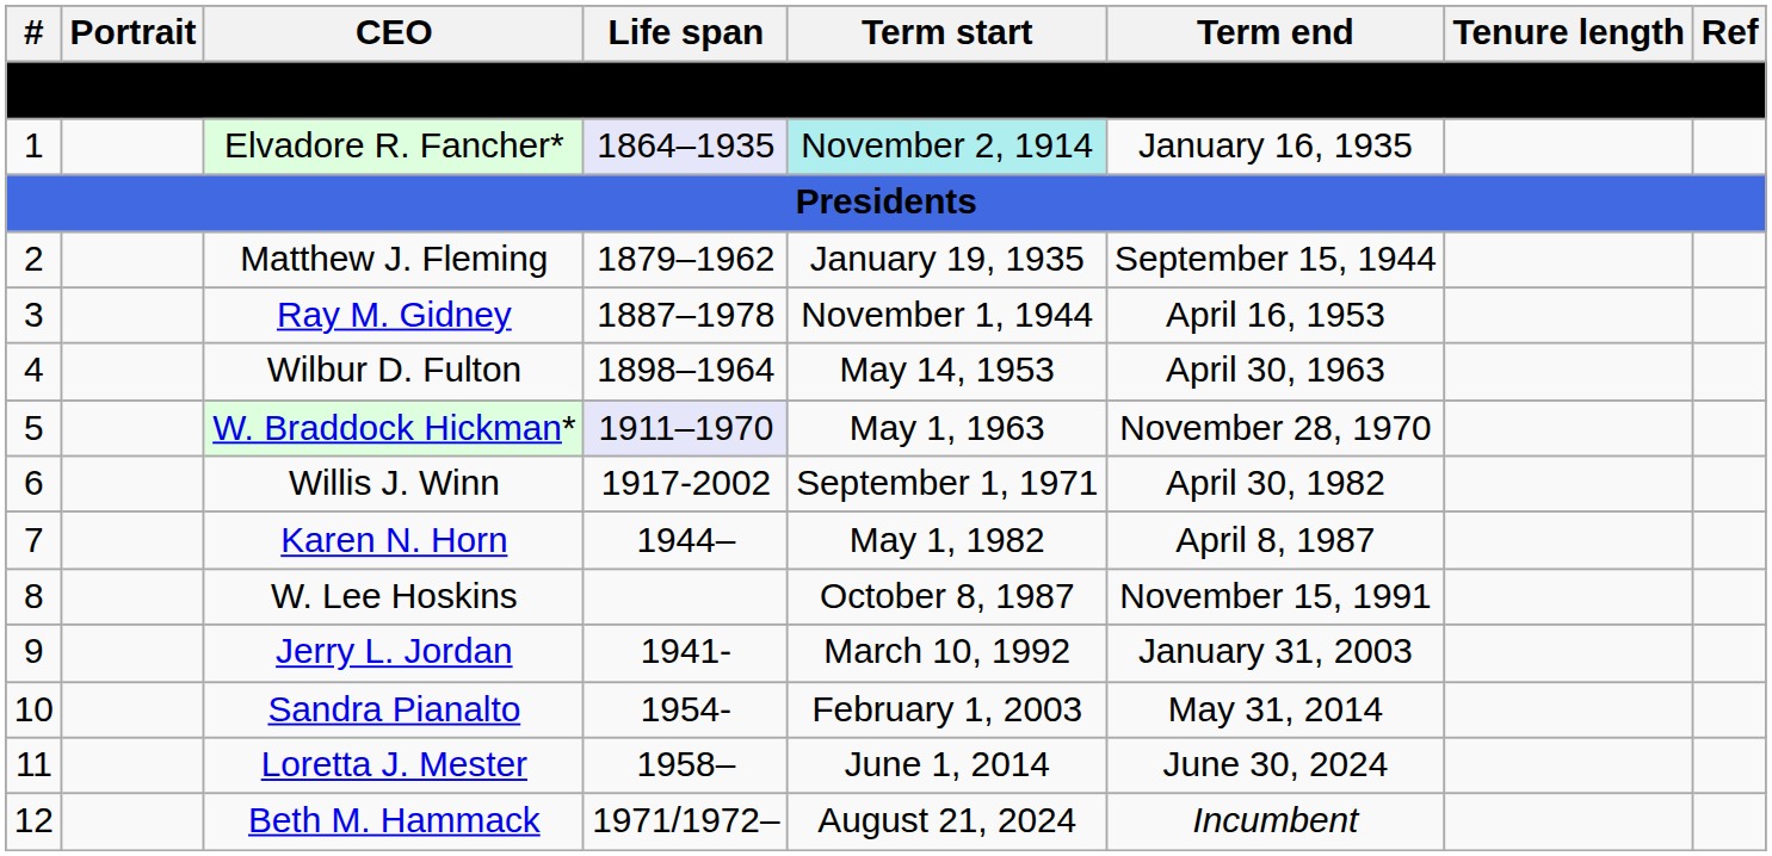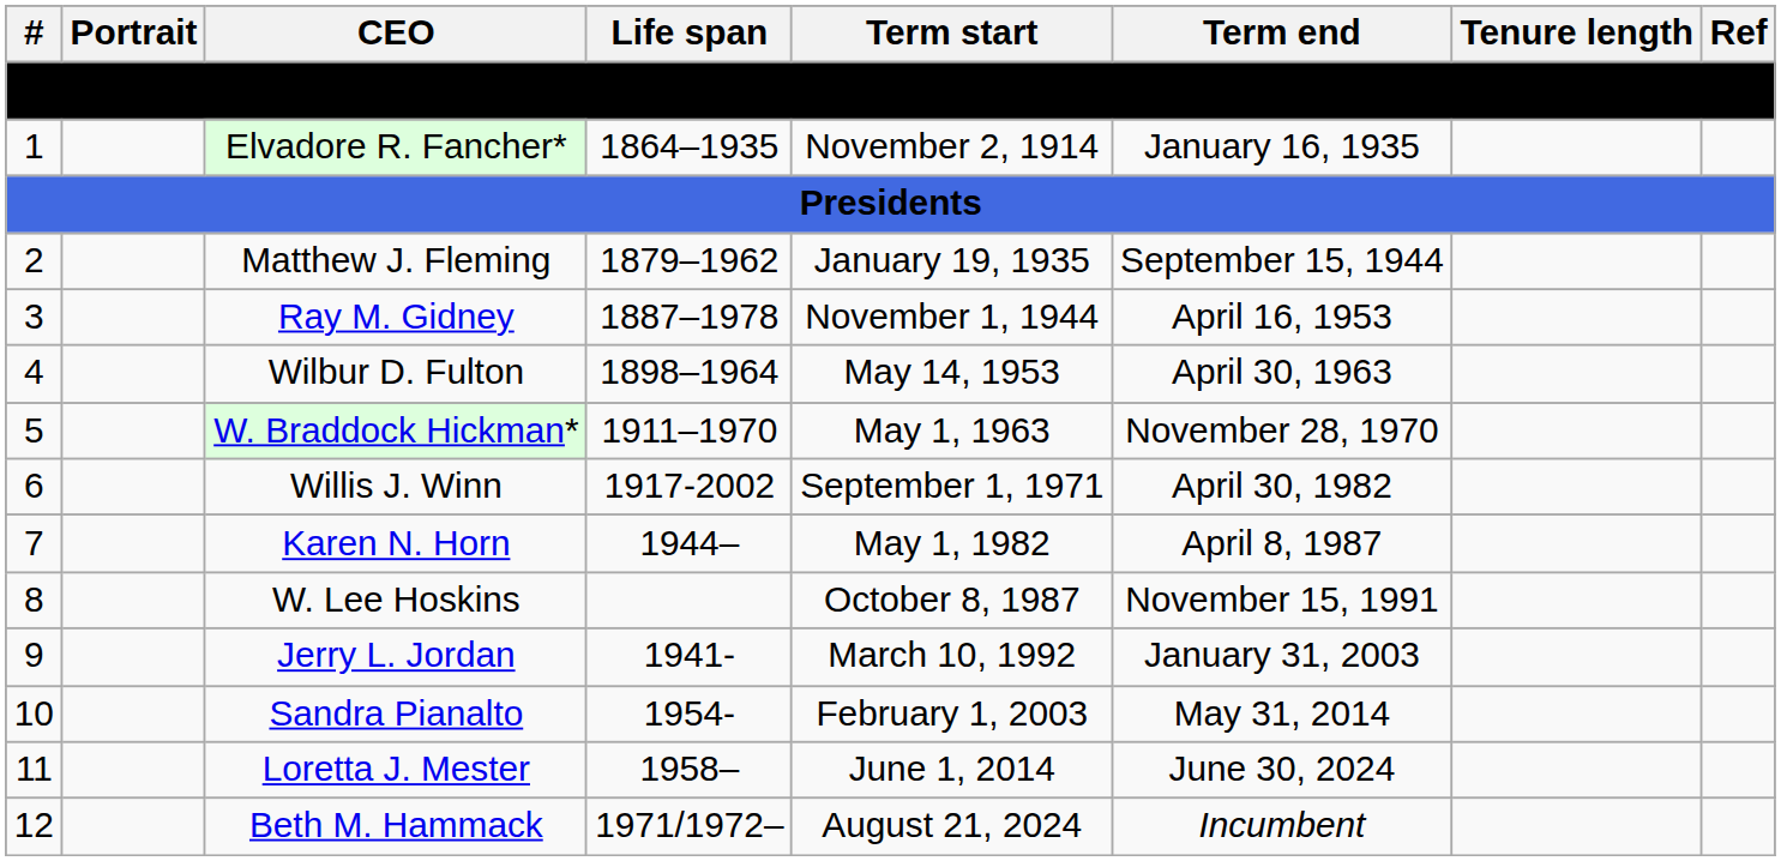Elvadore R. Fancher* | Life span: lavender background -> no background
Elvadore R. Fancher* | Term start: paleturquoise background -> no background
W. Braddock Hickman* | Life span: lavender background -> no background
